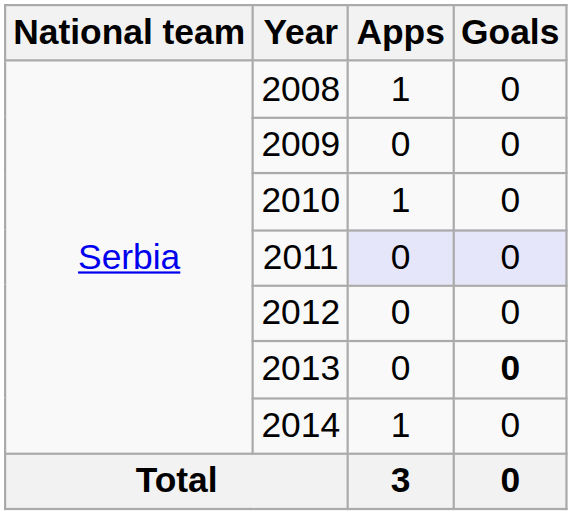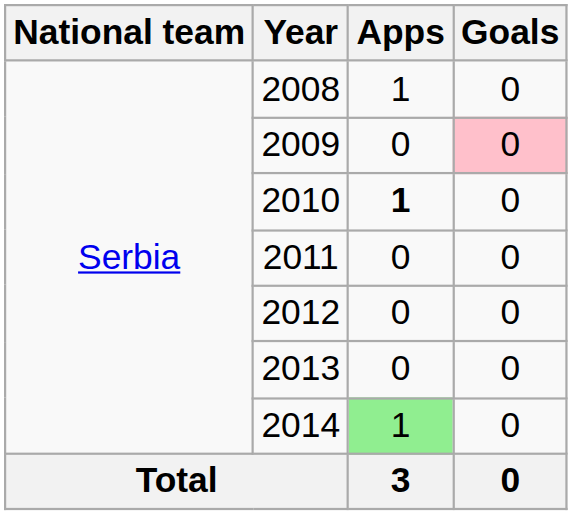2009 | Goals: no background -> pink background
2010 | Apps: normal -> bold
2011 | Apps: lavender background -> no background
2011 | Goals: lavender background -> no background
2013 | Goals: bold -> normal
2014 | Apps: no background -> lightgreen background
